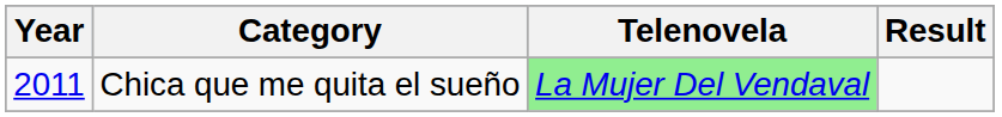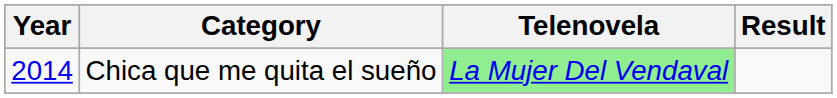Chica que me quita el sueño | Year: 2011 -> 2014
